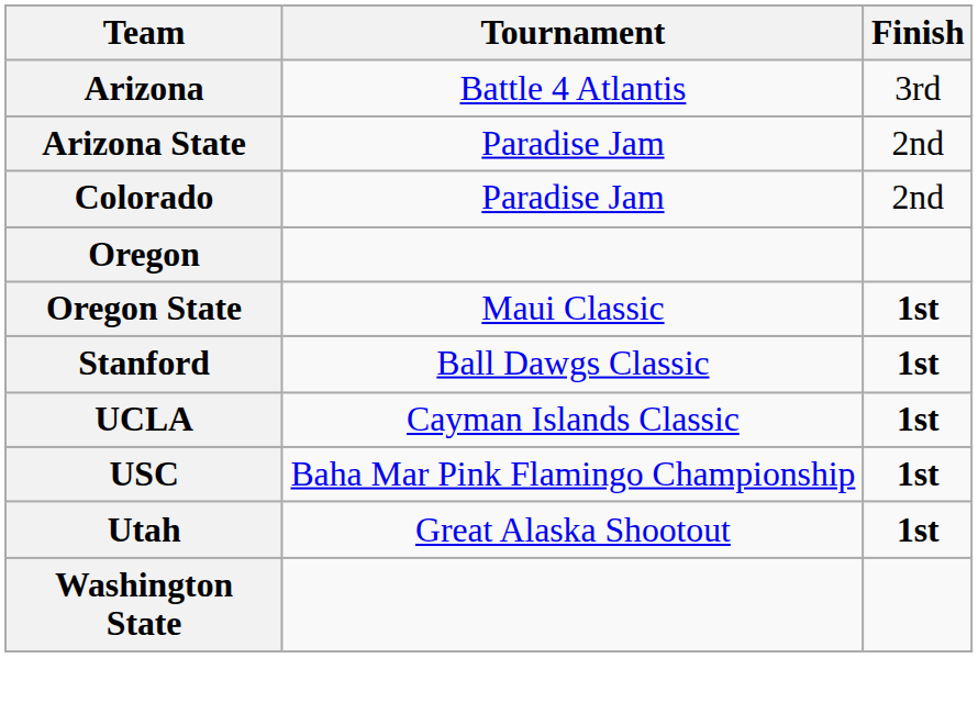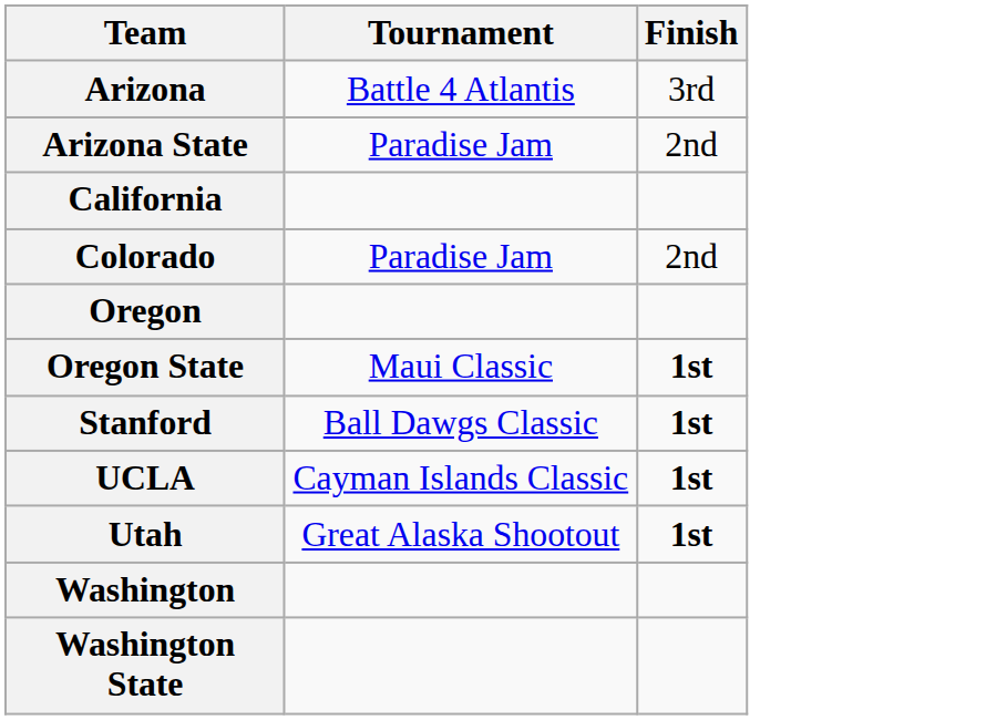+ row: California
- row: USC | Baha Mar Pink Flamingo Championship | 1st
+ row: Washington
